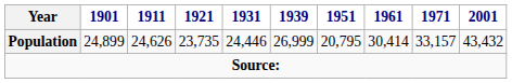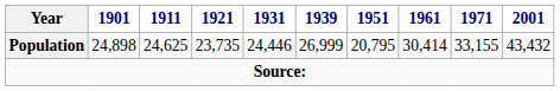Population | 1901: 24,899 -> 24,898
Population | 1911: 24,626 -> 24,625
Population | 1971: 33,157 -> 33,155
